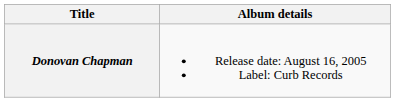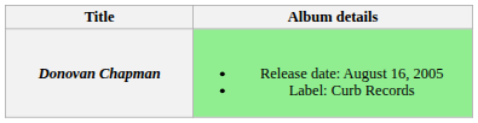Donovan Chapman | Album details: no background -> lightgreen background
